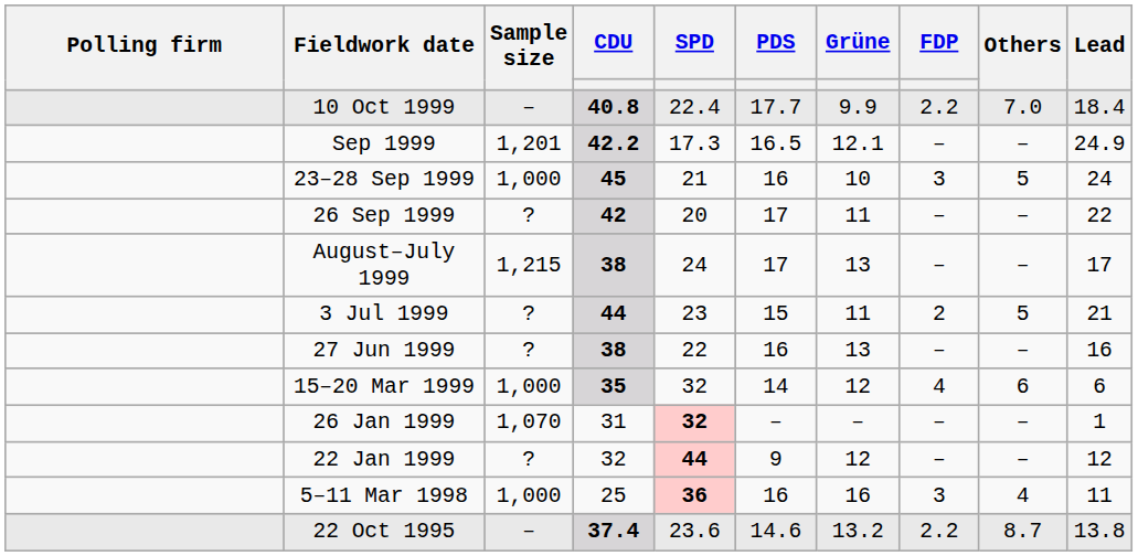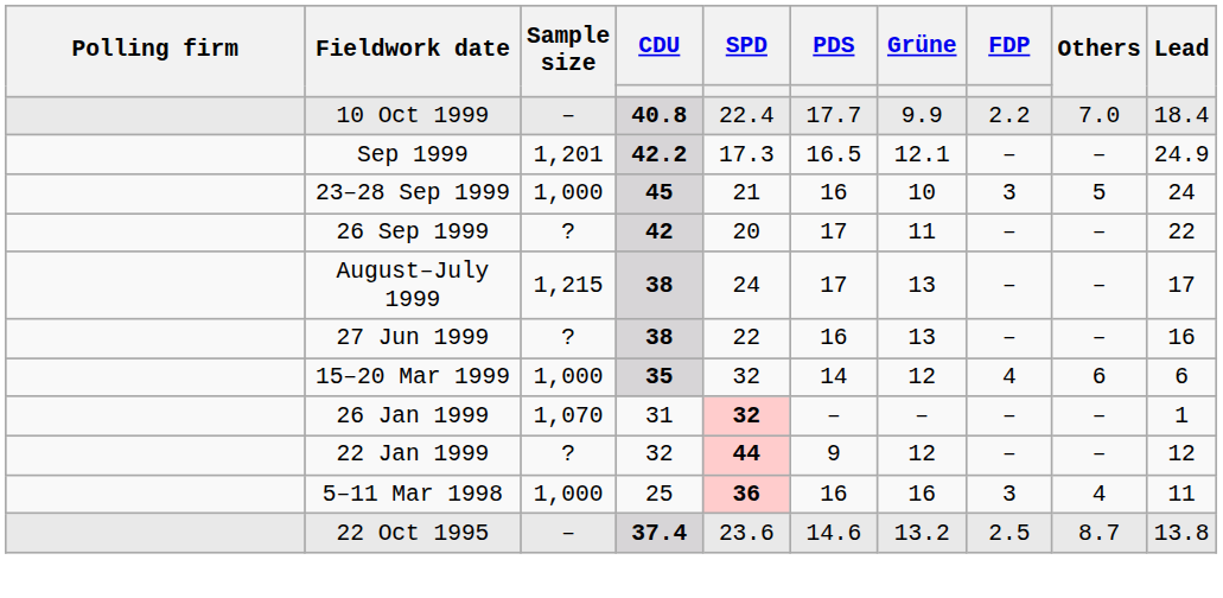- row: 3 Jul 1999 | ? | 44 | 23 | 15 | 11 | 2 | 5 | 21
22 Oct 1995 | FDP: 2.2 -> 2.5
